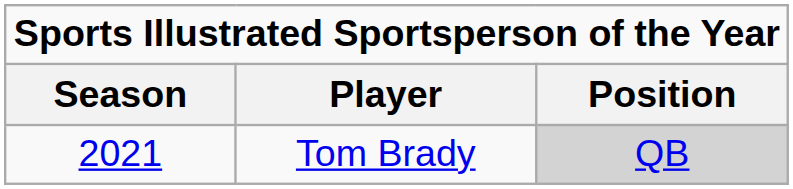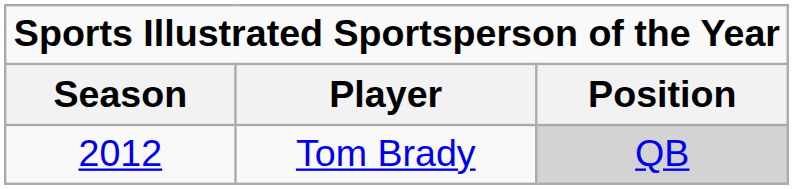Tom Brady | Season: 2021 -> 2012
